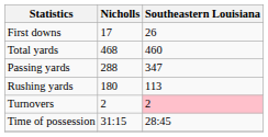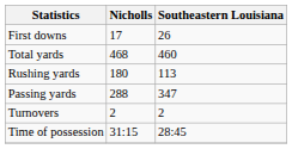rows swapped: Rushing yards <-> Passing yards
Turnovers | Southeastern Louisiana: pink background -> no background
